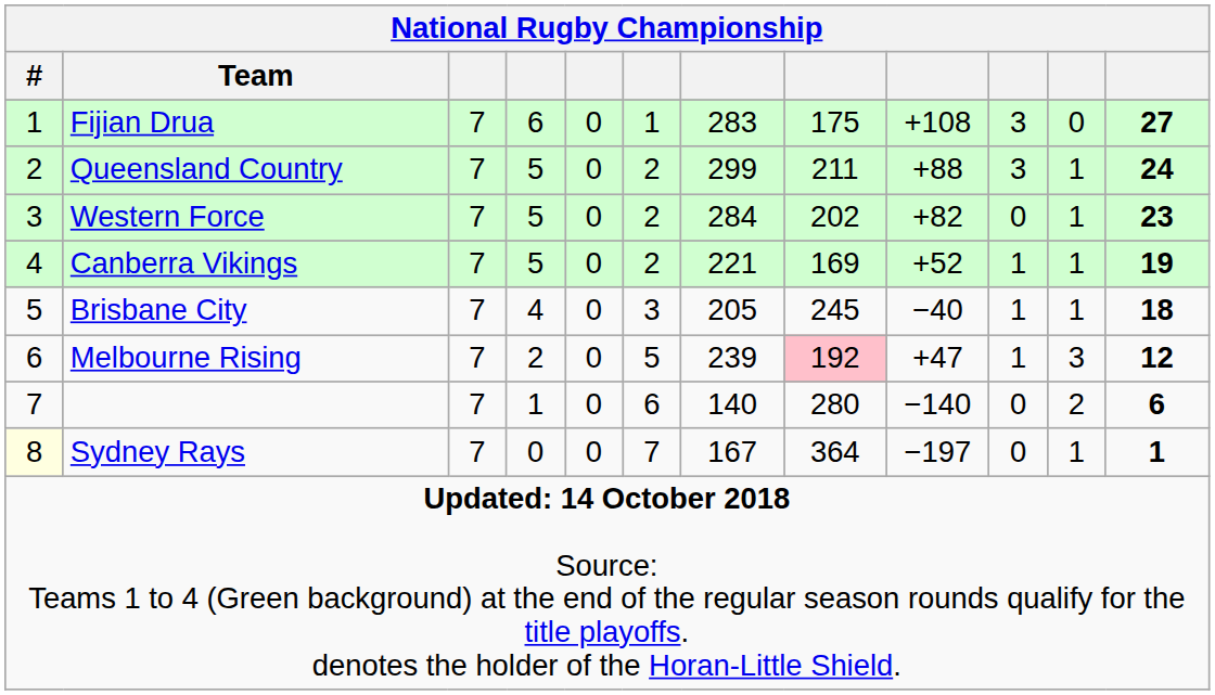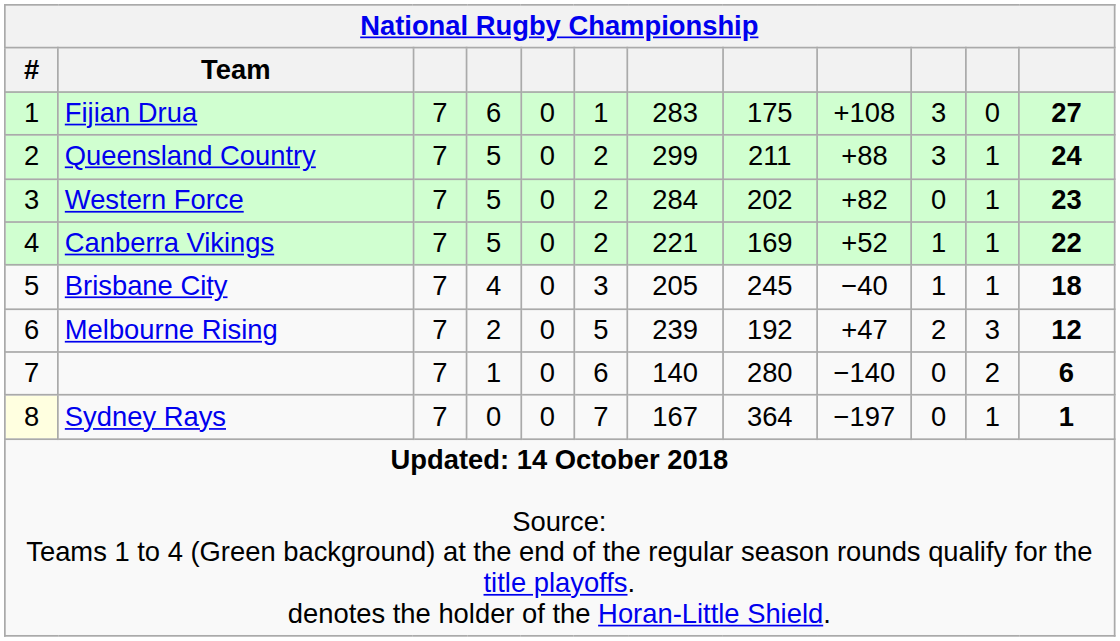Canberra Vikings | column 12: 19 -> 22
Melbourne Rising | column 8: pink background -> no background
Melbourne Rising | column 10: 1 -> 2
